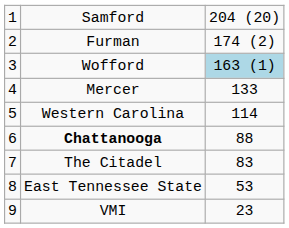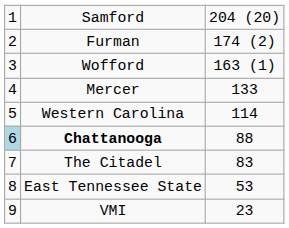Wofford | column 3: lightblue background -> no background
Chattanooga | column 1: no background -> lightblue background
